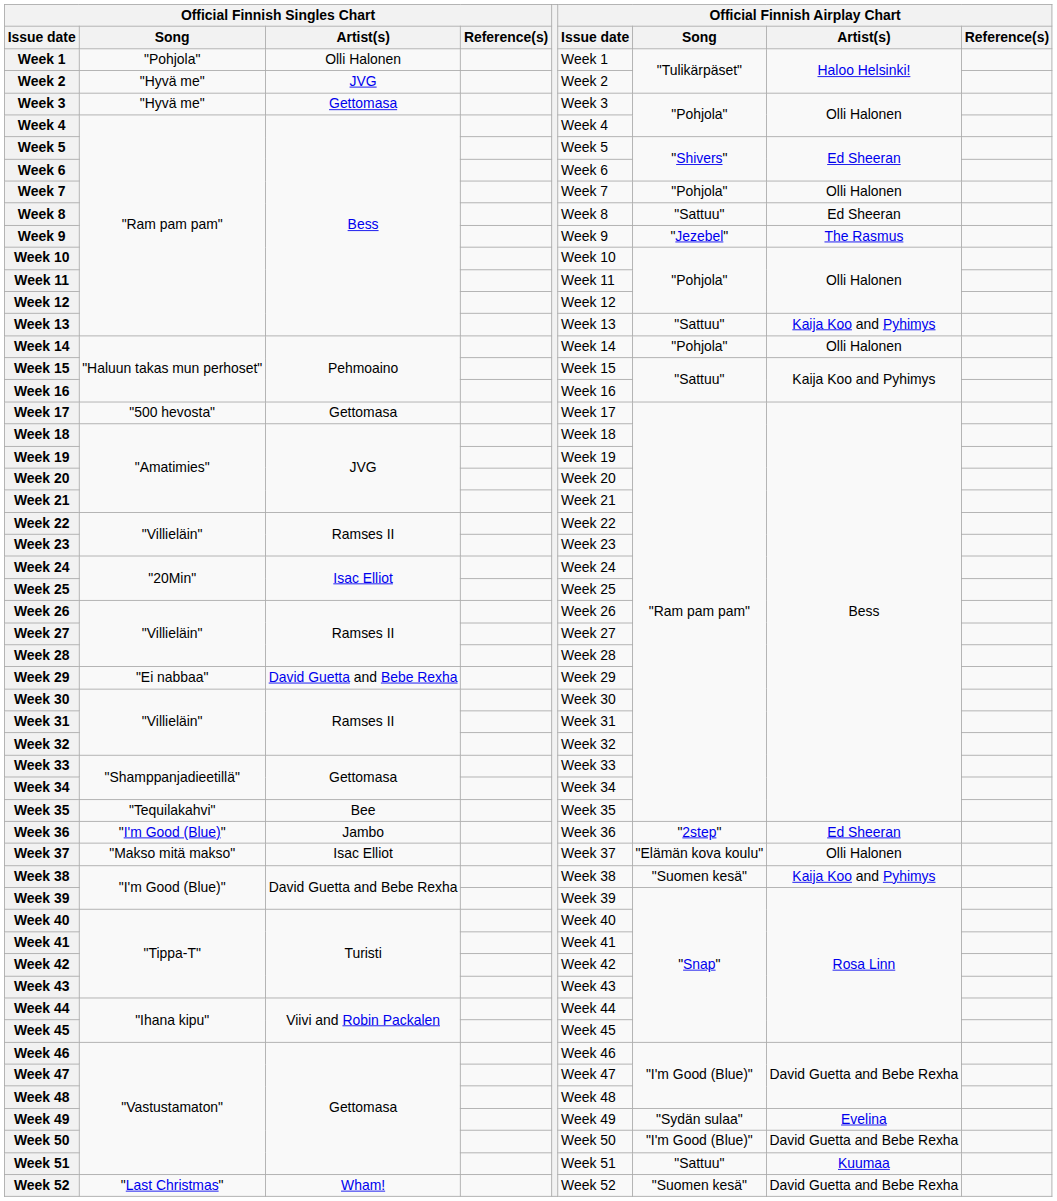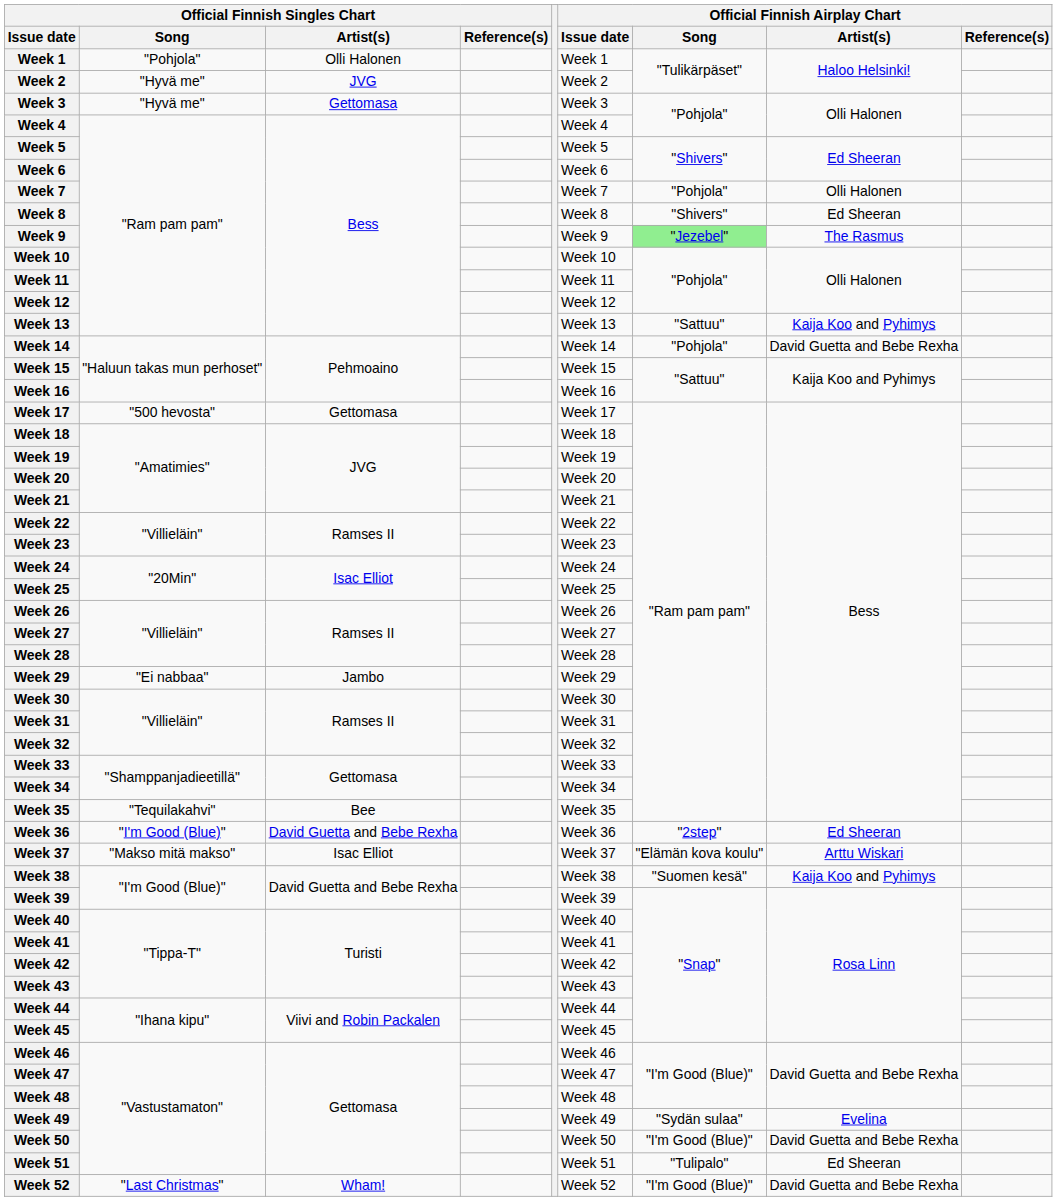row 10 | Official Finnish Airplay Chart / Song: "Sattuu" -> "Shivers"
row 11 | Official Finnish Airplay Chart / Song: no background -> lightgreen background
row 16 | Official Finnish Airplay Chart / Artist(s): Olli Halonen -> David Guetta and Bebe Rexha
row 31 | Official Finnish Singles Chart / Artist(s): David Guetta and Bebe Rexha -> Jambo
row 38 | Official Finnish Singles Chart / Artist(s): Jambo -> David Guetta and Bebe Rexha
row 39 | Official Finnish Airplay Chart / Artist(s): Olli Halonen -> Arttu Wiskari
row 53 | Official Finnish Airplay Chart / Song: "Sattuu" -> "Tulipalo"
row 53 | Official Finnish Airplay Chart / Artist(s): Kuumaa -> Ed Sheeran
row 54 | Official Finnish Airplay Chart / Song: "Suomen kesä" -> "I'm Good (Blue)"
